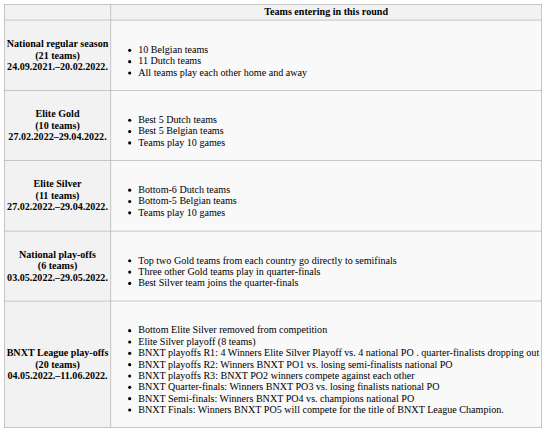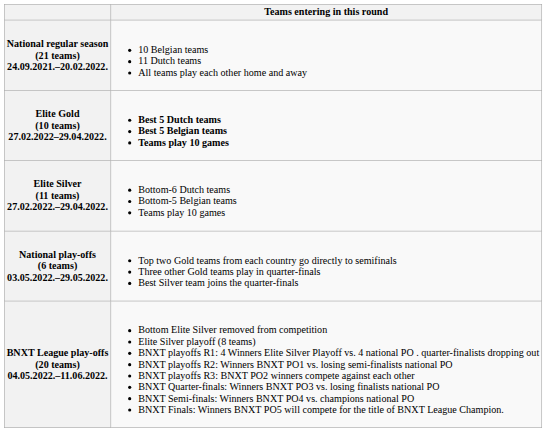Elite Gold (10 teams) 27.02.2022–29.04.2022. | Teams entering in this round: normal -> bold
